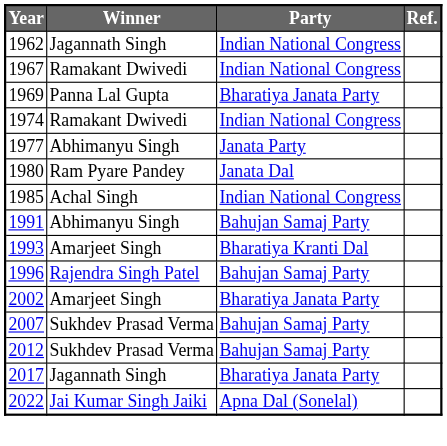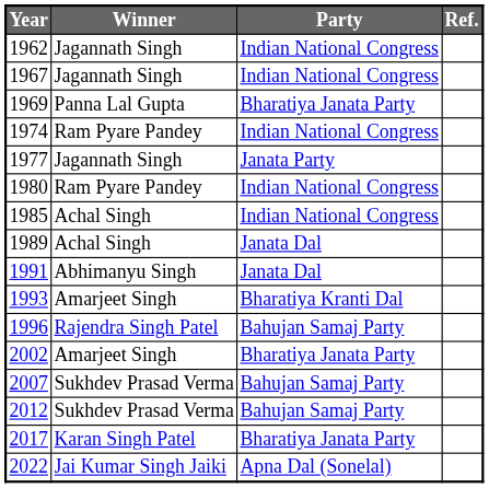1967 | Winner: Ramakant Dwivedi -> Jagannath Singh
1974 | Winner: Ramakant Dwivedi -> Ram Pyare Pandey
1977 | Winner: Abhimanyu Singh -> Jagannath Singh
1980 | Party: Janata Dal -> Indian National Congress
+ row: 1989 | Achal Singh | Janata Dal
1991 | Party: Bahujan Samaj Party -> Janata Dal
2017 | Winner: Jagannath Singh -> Karan Singh Patel
